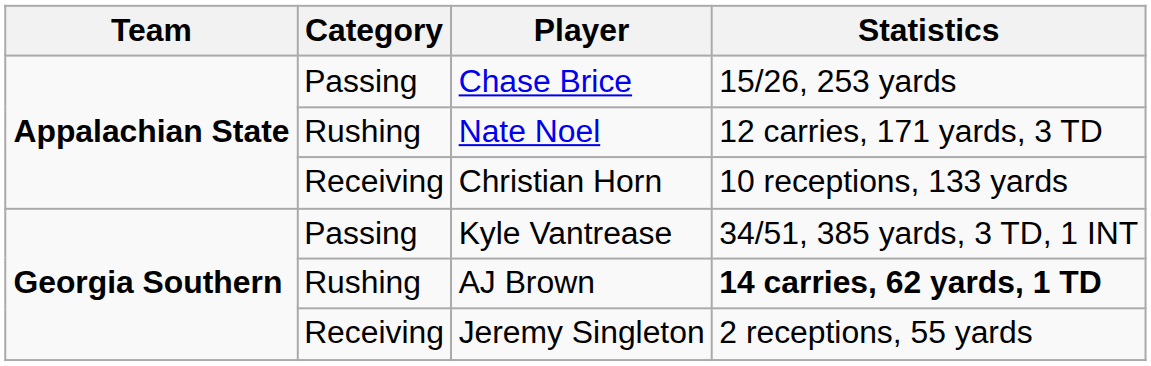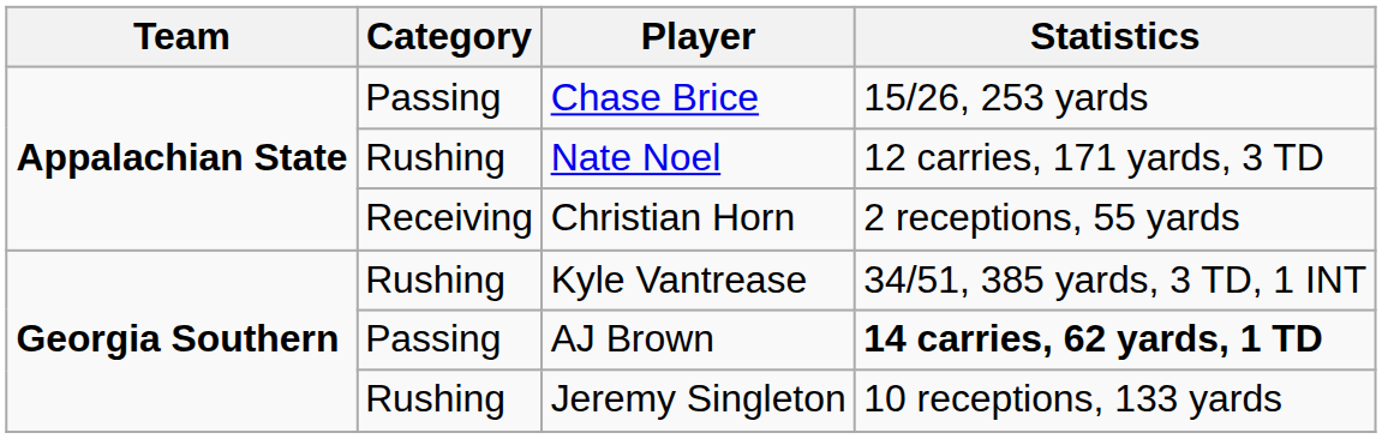Christian Horn | Statistics: 10 receptions, 133 yards -> 2 receptions, 55 yards
Kyle Vantrease | Category: Passing -> Rushing
AJ Brown | Category: Rushing -> Passing
Jeremy Singleton | Category: Receiving -> Rushing
Jeremy Singleton | Statistics: 2 receptions, 55 yards -> 10 receptions, 133 yards
